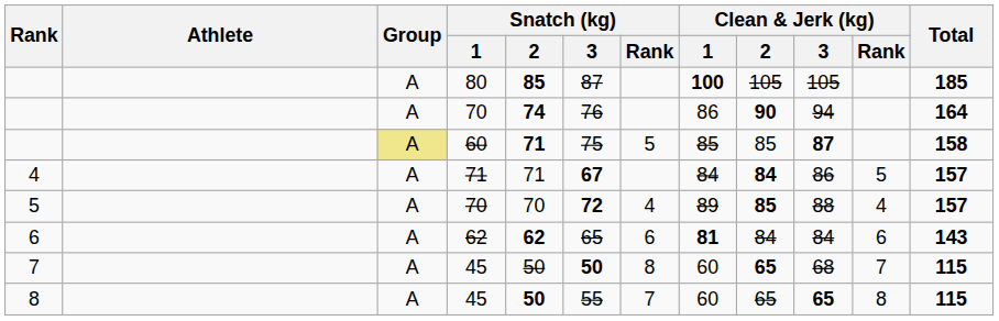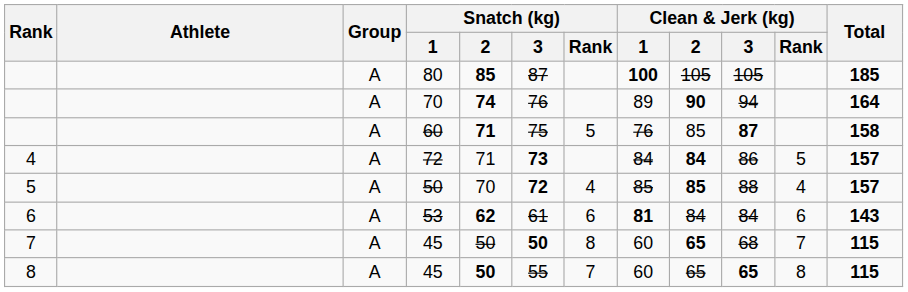row 4 | Clean & Jerk (kg) / 1: 86 -> 89
row 5 | Group: khaki background -> no background
row 5 | Clean & Jerk (kg) / 1: 85 -> 76
row 6 | Snatch (kg) / 1: 71 -> 72
row 6 | Snatch (kg) / 3: 67 -> 73
row 7 | Snatch (kg) / 1: 70 -> 50
row 7 | Clean & Jerk (kg) / 1: 89 -> 85
row 8 | Snatch (kg) / 1: 62 -> 53
row 8 | Snatch (kg) / 3: 65 -> 61
